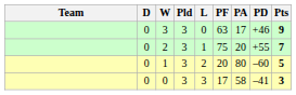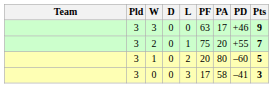columns swapped: Pld <-> D
